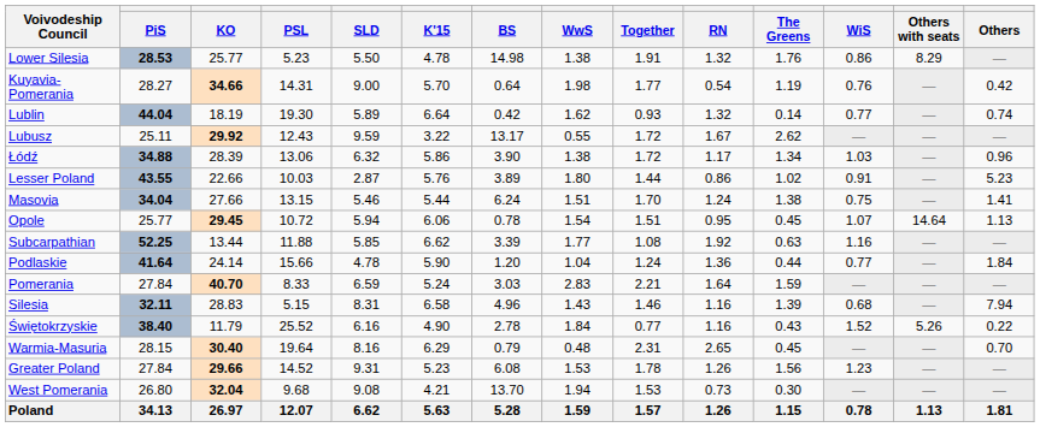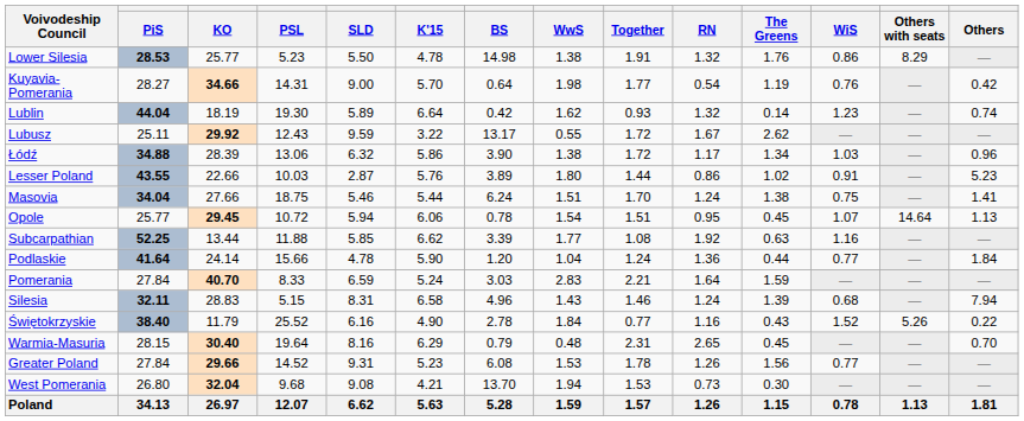Lublin | WiS: 0.77 -> 1.23
Masovia | PSL: 13.15 -> 18.75
Silesia | RN: 1.16 -> 1.24
Greater Poland | WiS: 1.23 -> 0.77
